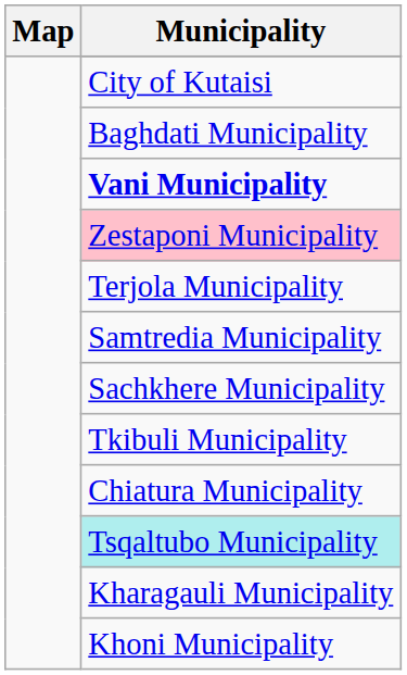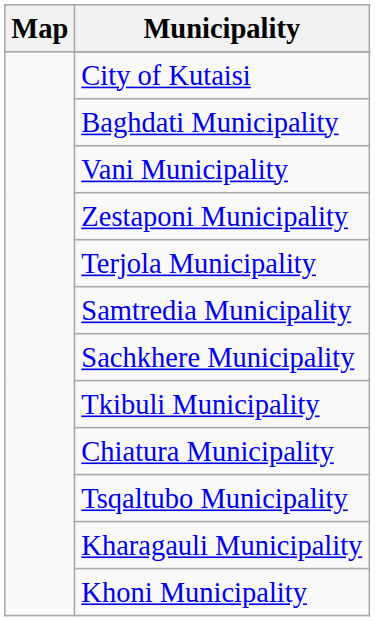Vani Municipality | Municipality: bold -> normal
Zestaponi Municipality | Municipality: pink background -> no background
Tsqaltubo Municipality | Municipality: paleturquoise background -> no background
